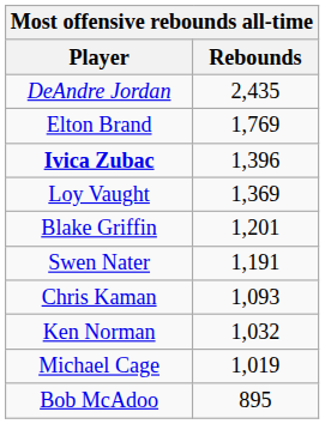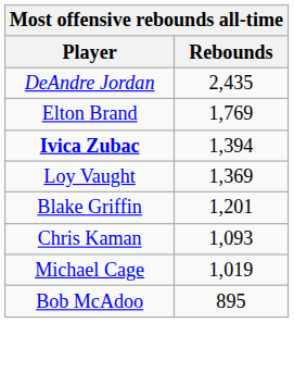Ivica Zubac | Rebounds: 1,396 -> 1,394
- row: Swen Nater | 1,191
- row: Ken Norman | 1,032
